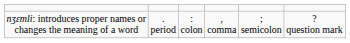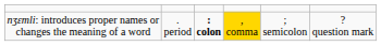row 2 | column 3: normal -> bold
row 2 | column 4: no background -> gold background
